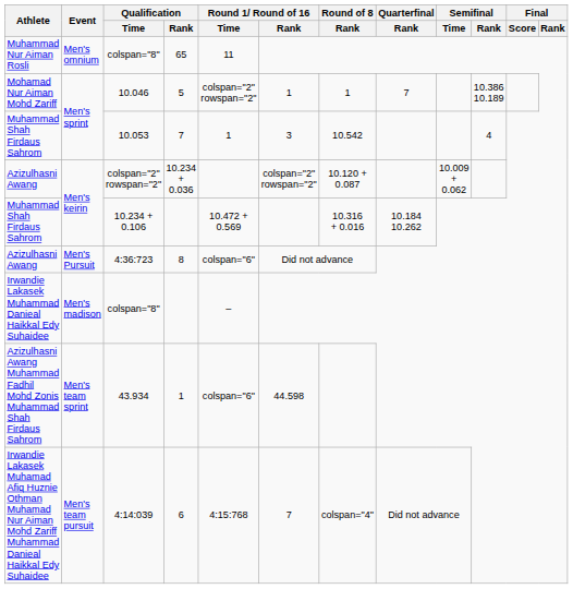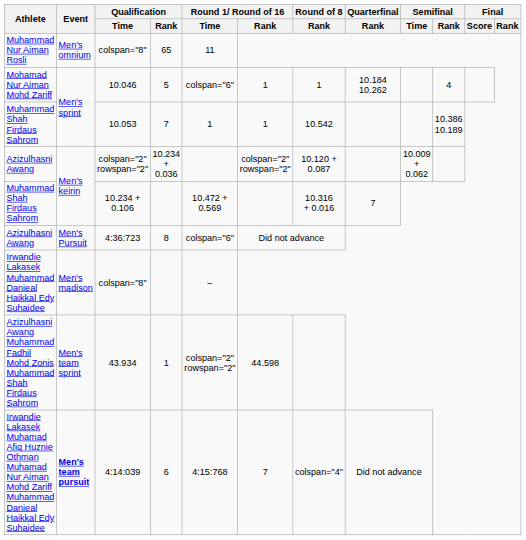10.046 | Round 1/ Round of 16 / Time: colspan="2" rowspan="2" -> colspan="6"
10.046 | Quarterfinal / Rank: 7 -> 10.184 10.262
10.046 | Semifinal / Rank: 10.386 10.189 -> 4
10.053 | Round 1/ Round of 16 / Rank: 3 -> 1
10.053 | Semifinal / Rank: 4 -> 10.386 10.189
10.234 + 0.106 | Quarterfinal / Rank: 10.184 10.262 -> 7
43.934 | Round 1/ Round of 16 / Time: colspan="6" -> colspan="2" rowspan="2"
4:14:039 | Event: normal -> bold
